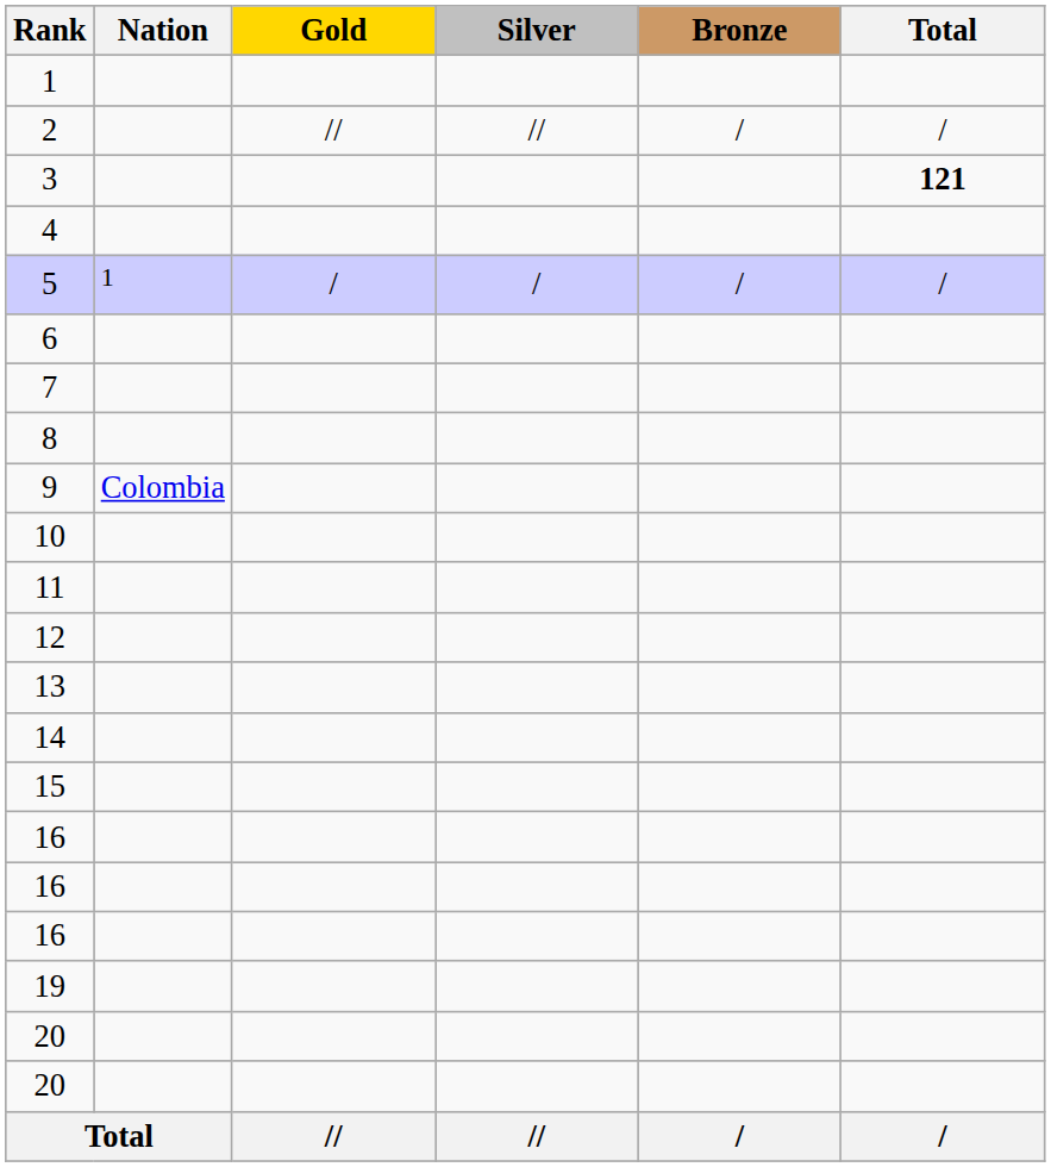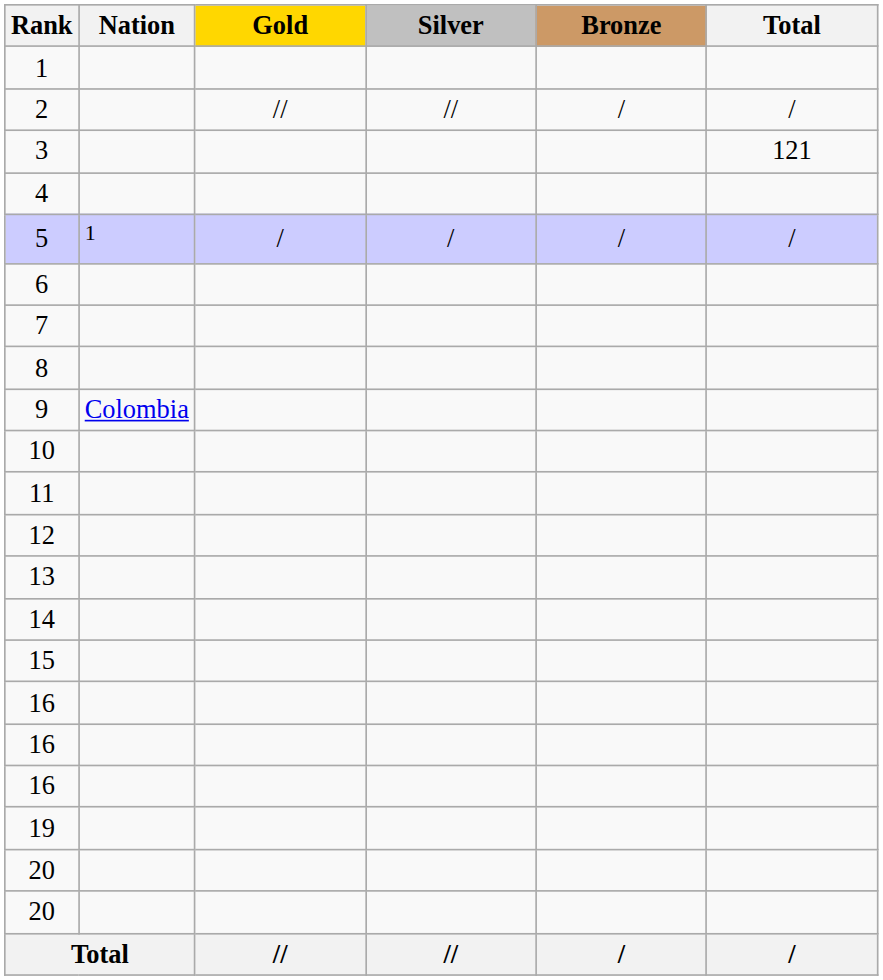3 | Total: bold -> normal
